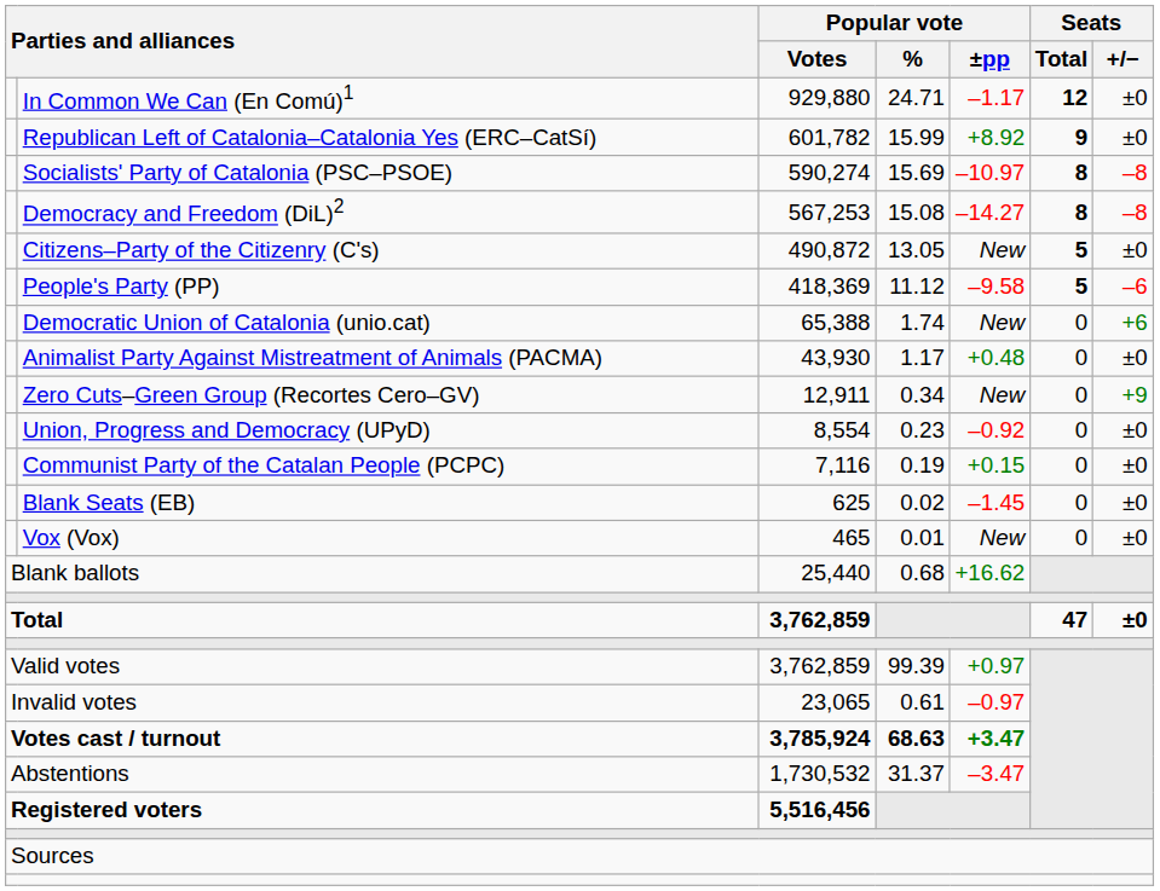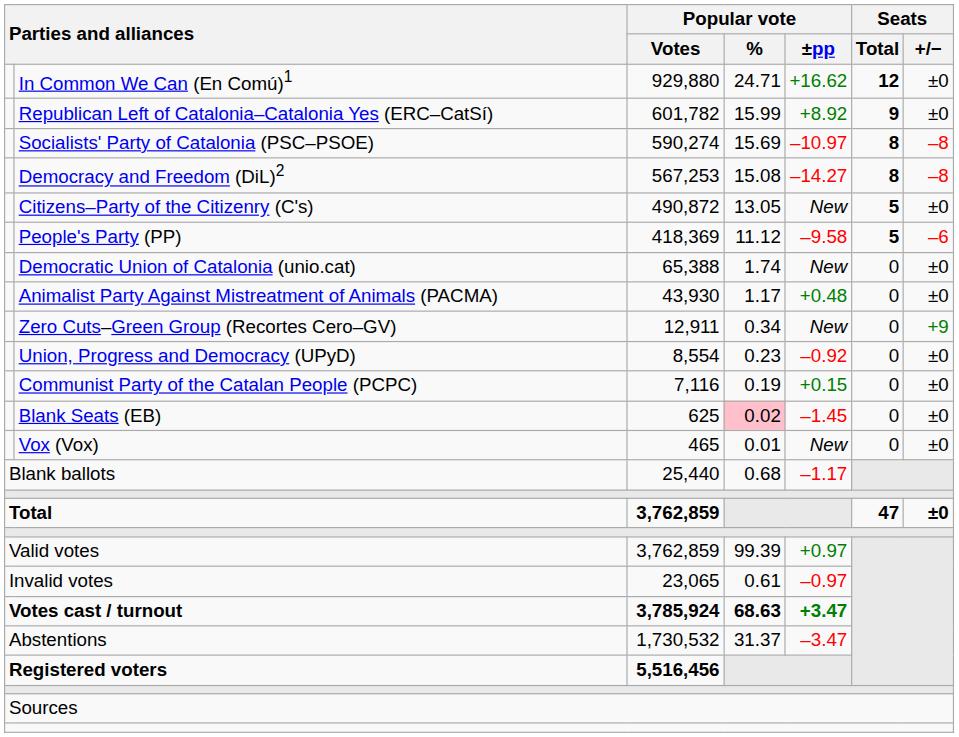In Common We Can (En Comú)1 | Popular vote / ±pp: –1.17 -> +16.62
Democratic Union of Catalonia (unio.cat) | Seats / +/−: +6 -> ±0
Blank Seats (EB) | Popular vote / %: no background -> pink background
Blank ballots | Popular vote / ±pp: +16.62 -> –1.17
